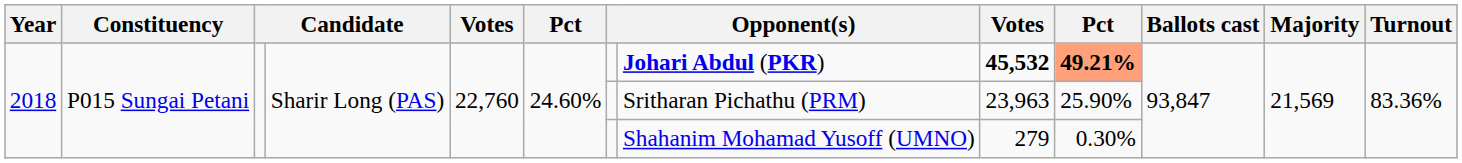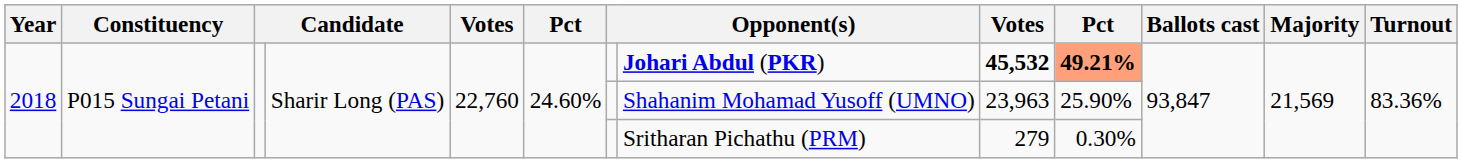row 3 | column 8: Sritharan Pichathu (PRM) -> Shahanim Mohamad Yusoff (UMNO)
row 4 | column 8: Shahanim Mohamad Yusoff (UMNO) -> Sritharan Pichathu (PRM)
